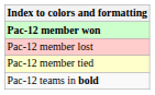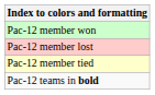row 2 | column 1: bold -> normal
